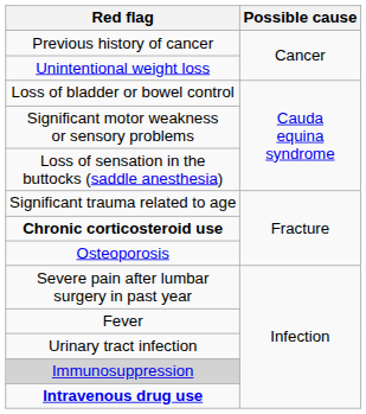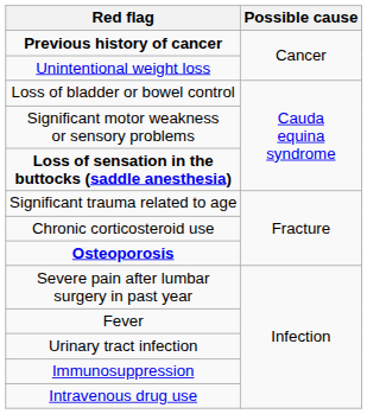Previous history of cancer | Red flag: normal -> bold
Loss of sensation in the buttocks (saddle anesthesia) | Red flag: normal -> bold
Chronic corticosteroid use | Red flag: bold -> normal
Osteoporosis | Red flag: normal -> bold
Immunosuppression | Red flag: lightgrey background -> no background
Intravenous drug use | Red flag: bold -> normal
